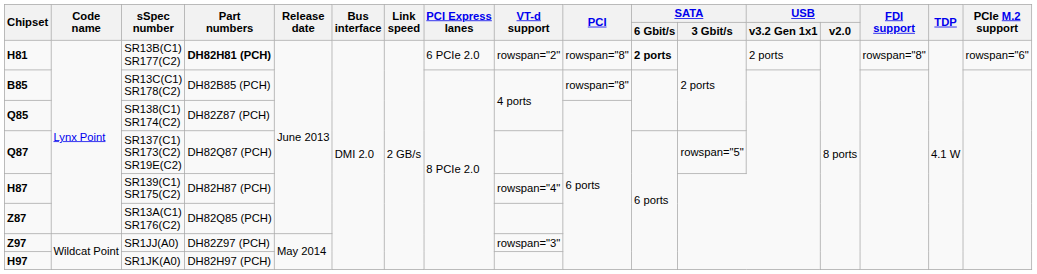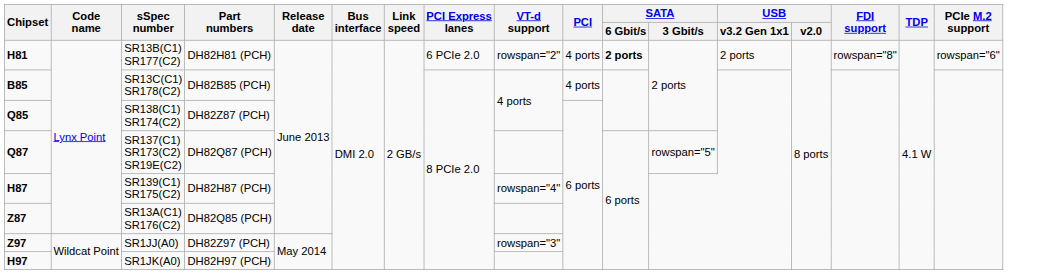SR13B(C1) SR177(C2) | Part numbers: bold -> normal
SR13B(C1) SR177(C2) | PCI: rowspan="8" -> 4 ports
SR13C(C1) SR178(C2) | PCI: rowspan="8" -> 4 ports
